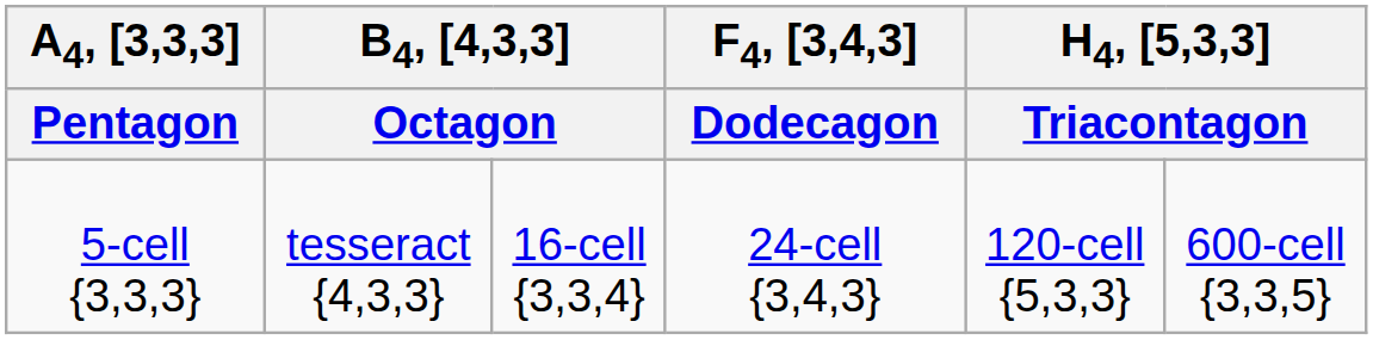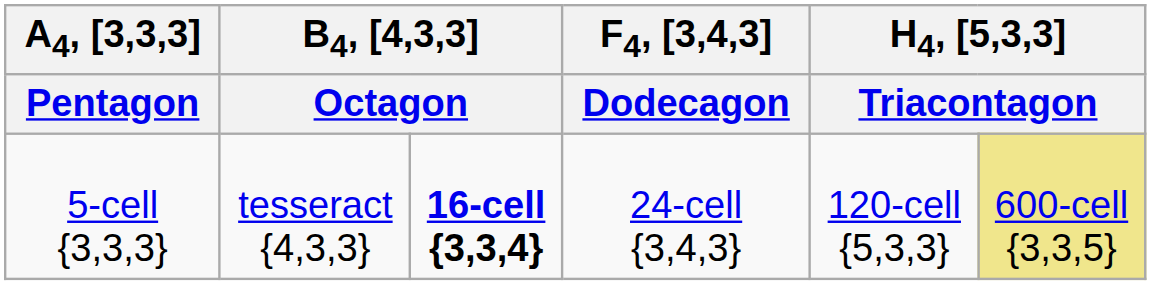5-cell {3,3,3} | column 3: normal -> bold
5-cell {3,3,3} | column 6: no background -> khaki background
